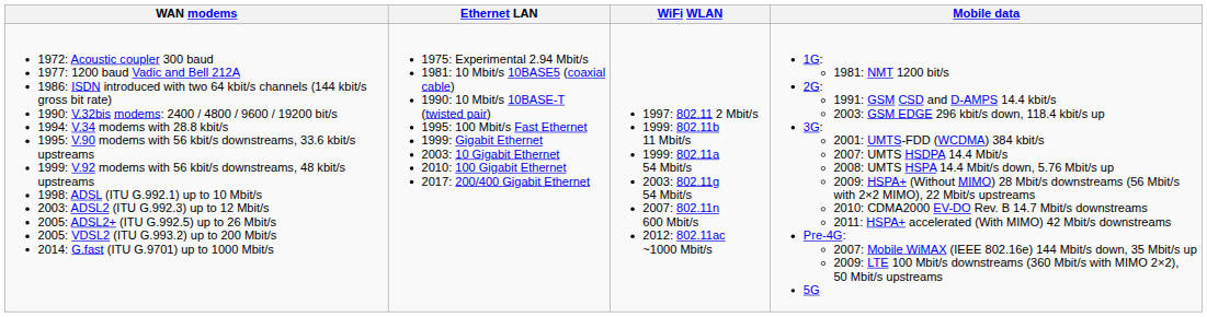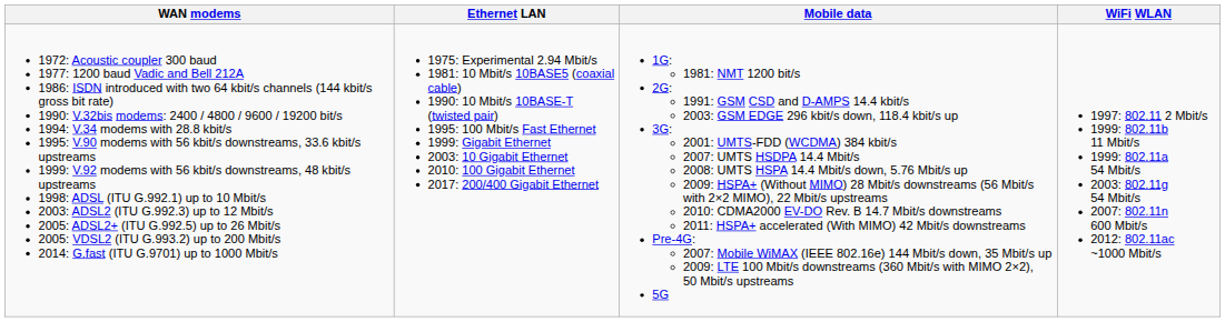columns swapped: WiFi WLAN <-> Mobile data
